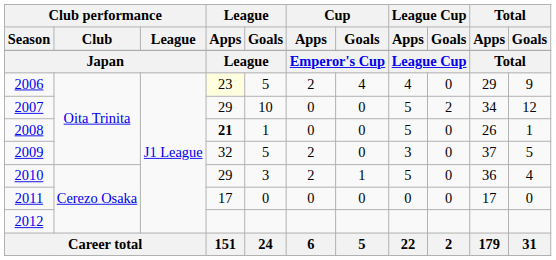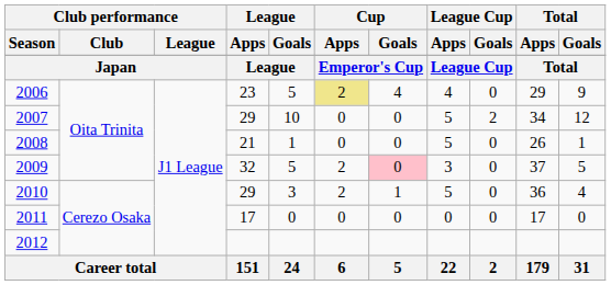2006 | League / Apps: lightyellow background -> no background
2006 | Cup / Apps: no background -> khaki background
2008 | League / Apps: bold -> normal
2009 | Cup / Goals: no background -> pink background
